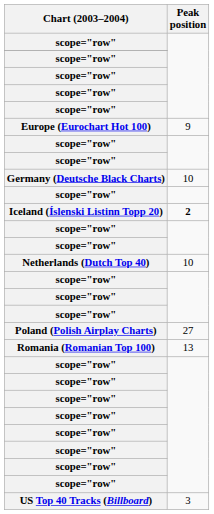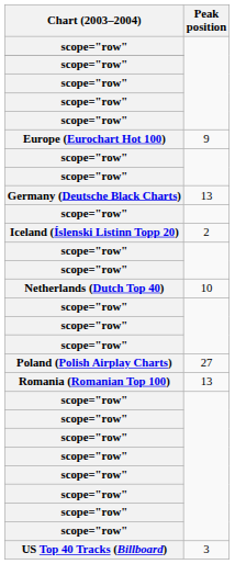Germany (Deutsche Black Charts) | Peak position: 10 -> 13
Iceland (Íslenski Listinn Topp 20) | Peak position: bold -> normal
